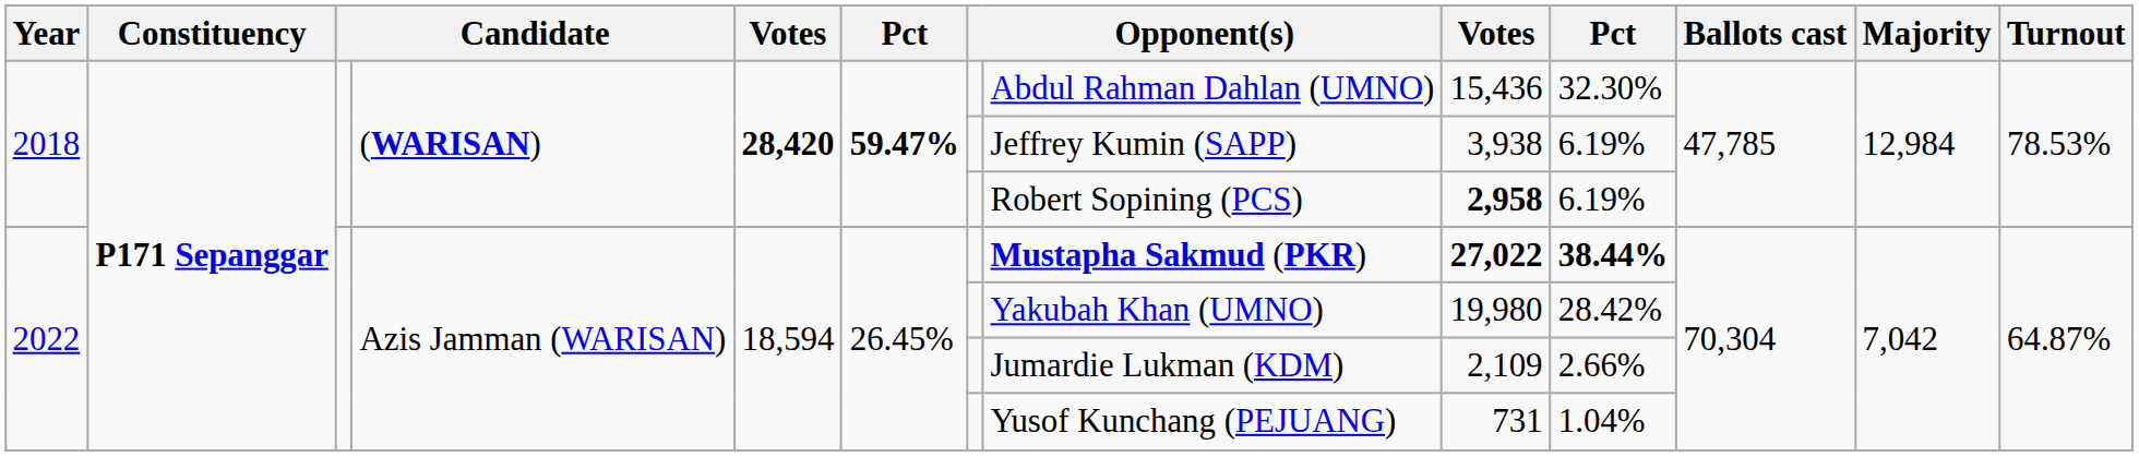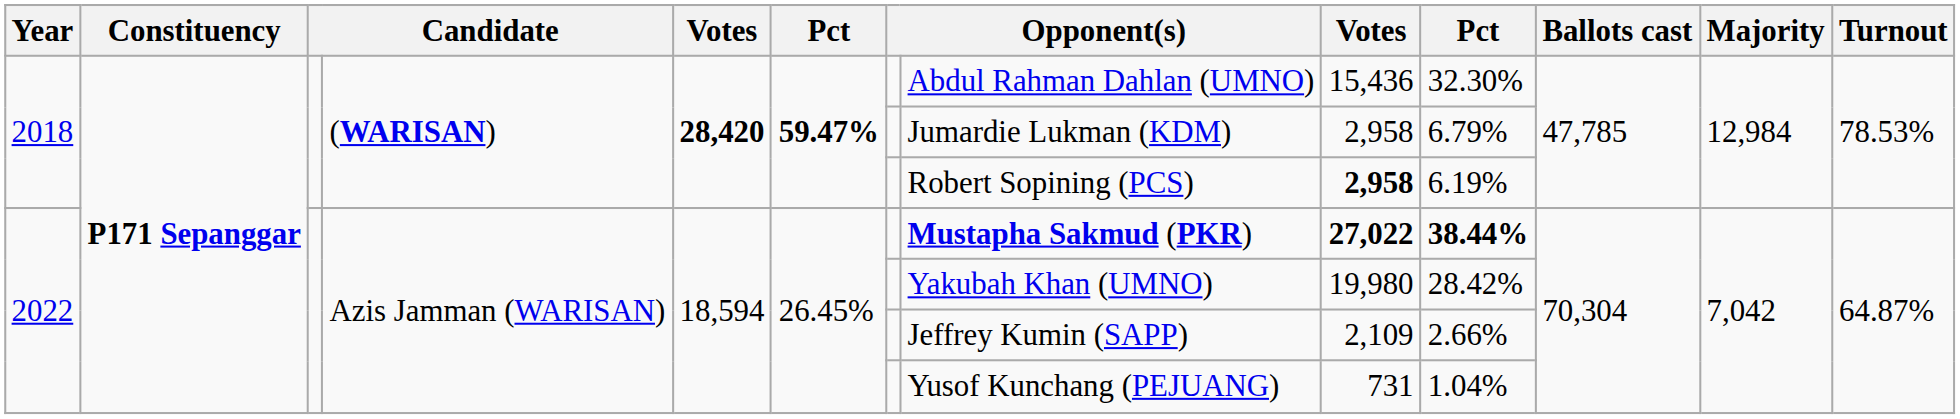row 3 | column 8: Jeffrey Kumin (SAPP) -> Jumardie Lukman (KDM)
row 3 | column 9: 3,938 -> 2,958
row 3 | column 10: 6.19% -> 6.79%
row 7 | column 8: Jumardie Lukman (KDM) -> Jeffrey Kumin (SAPP)
